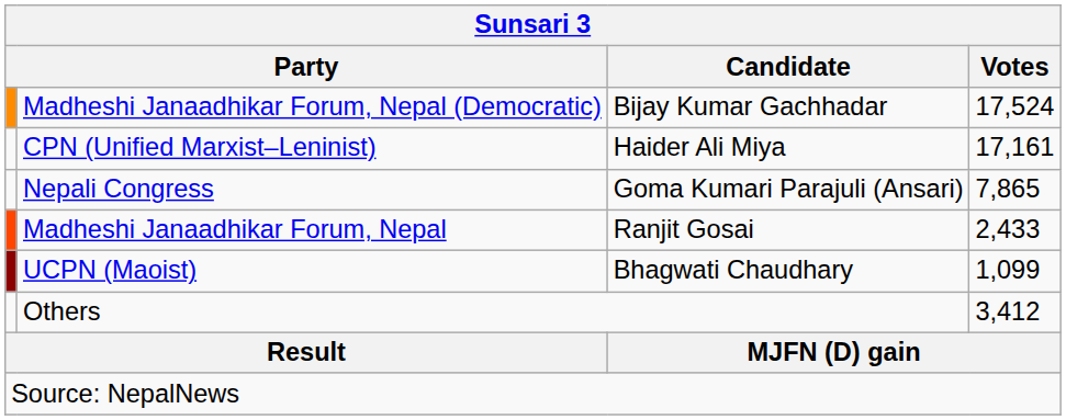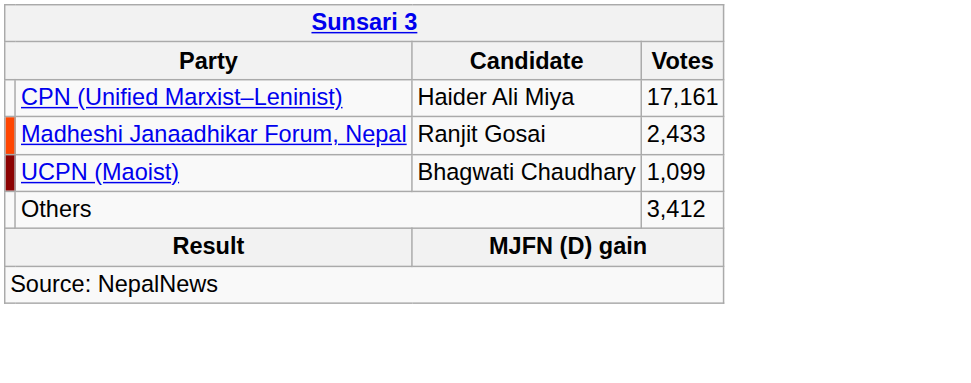- row: Madheshi Janaadhikar Forum, Nepal (Democratic) | Bijay Kumar Gachhadar | 17,524
- row: Nepali Congress | Goma Kumari Parajuli (Ansari) | 7,865
